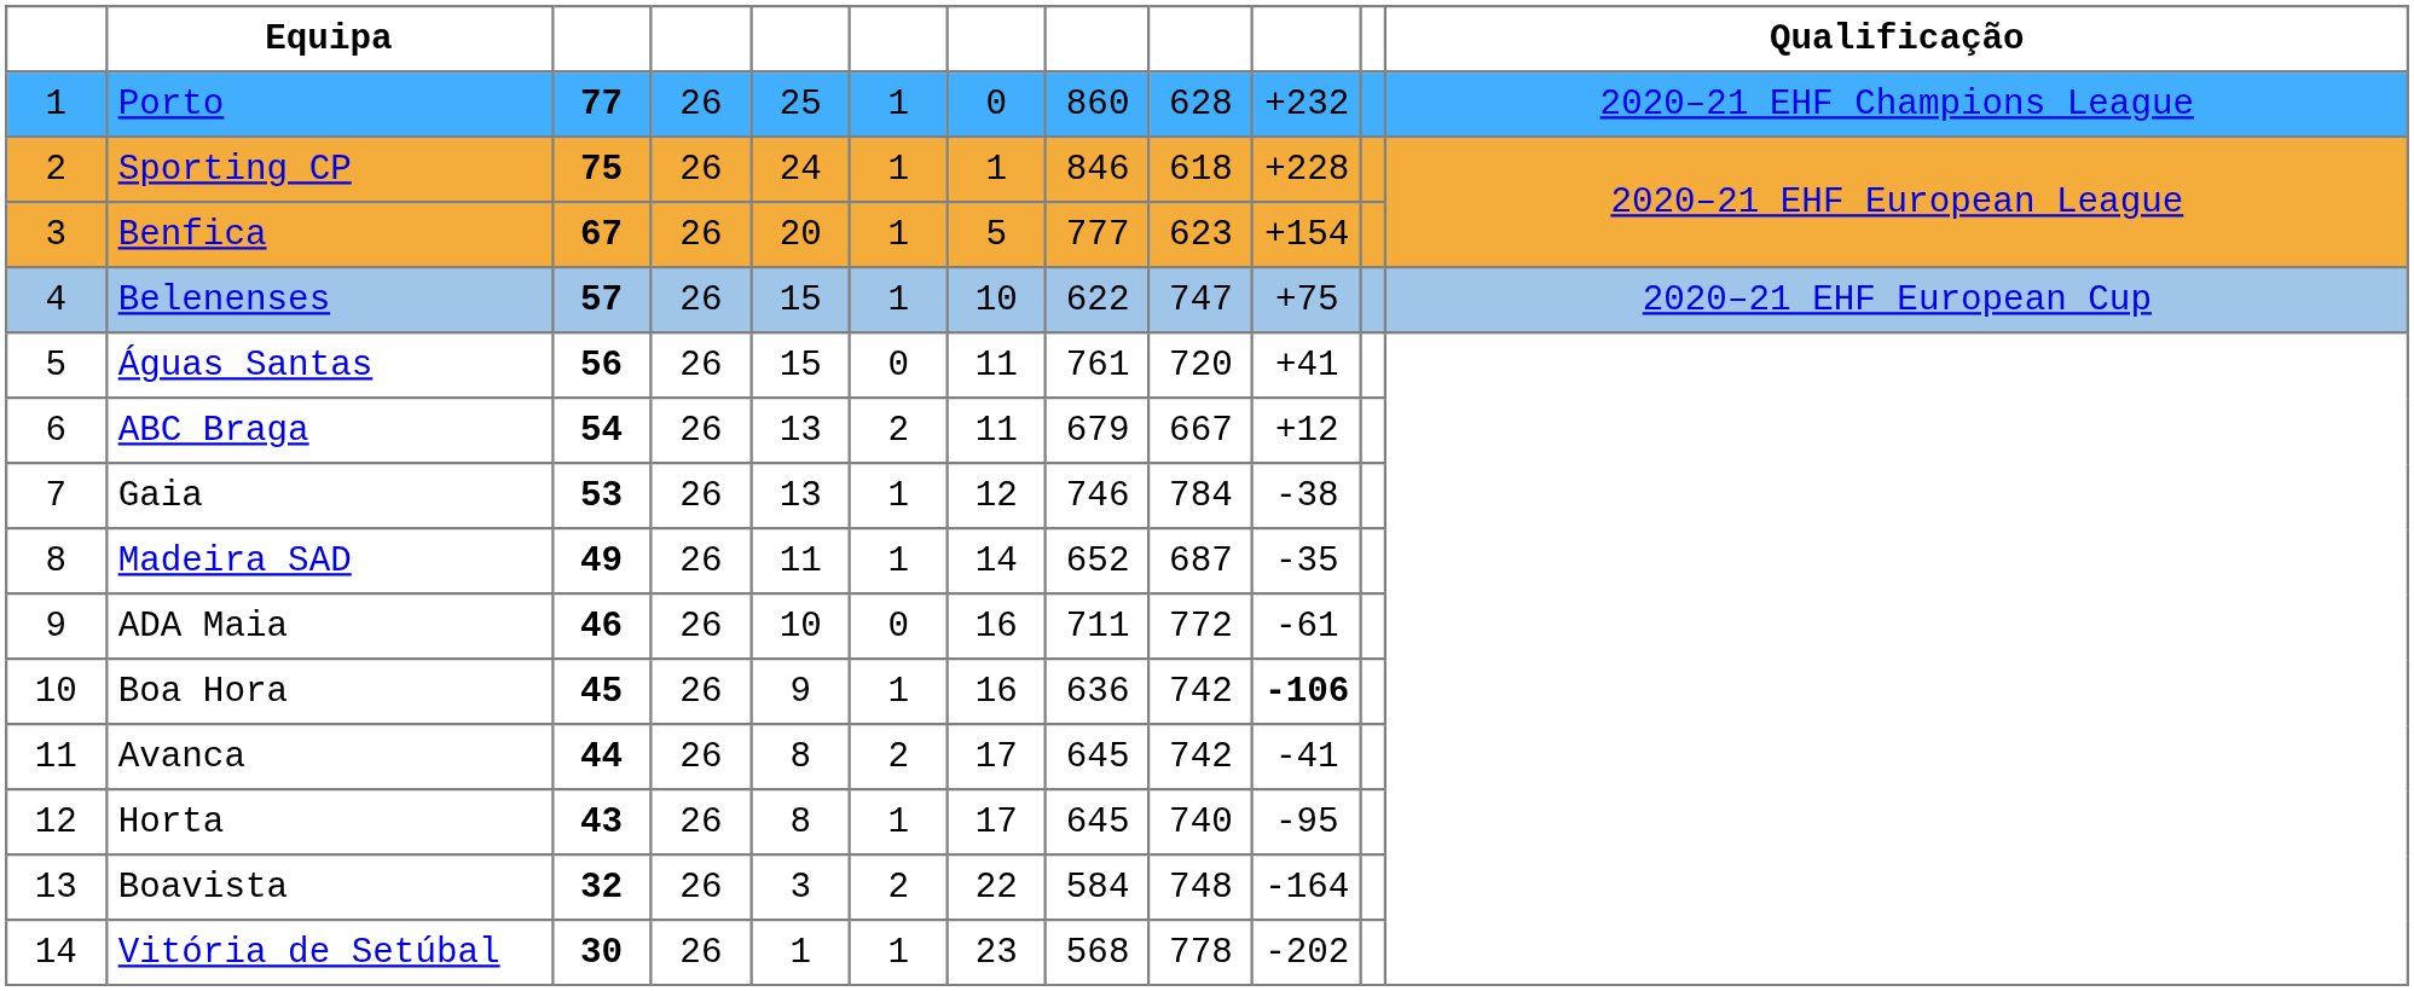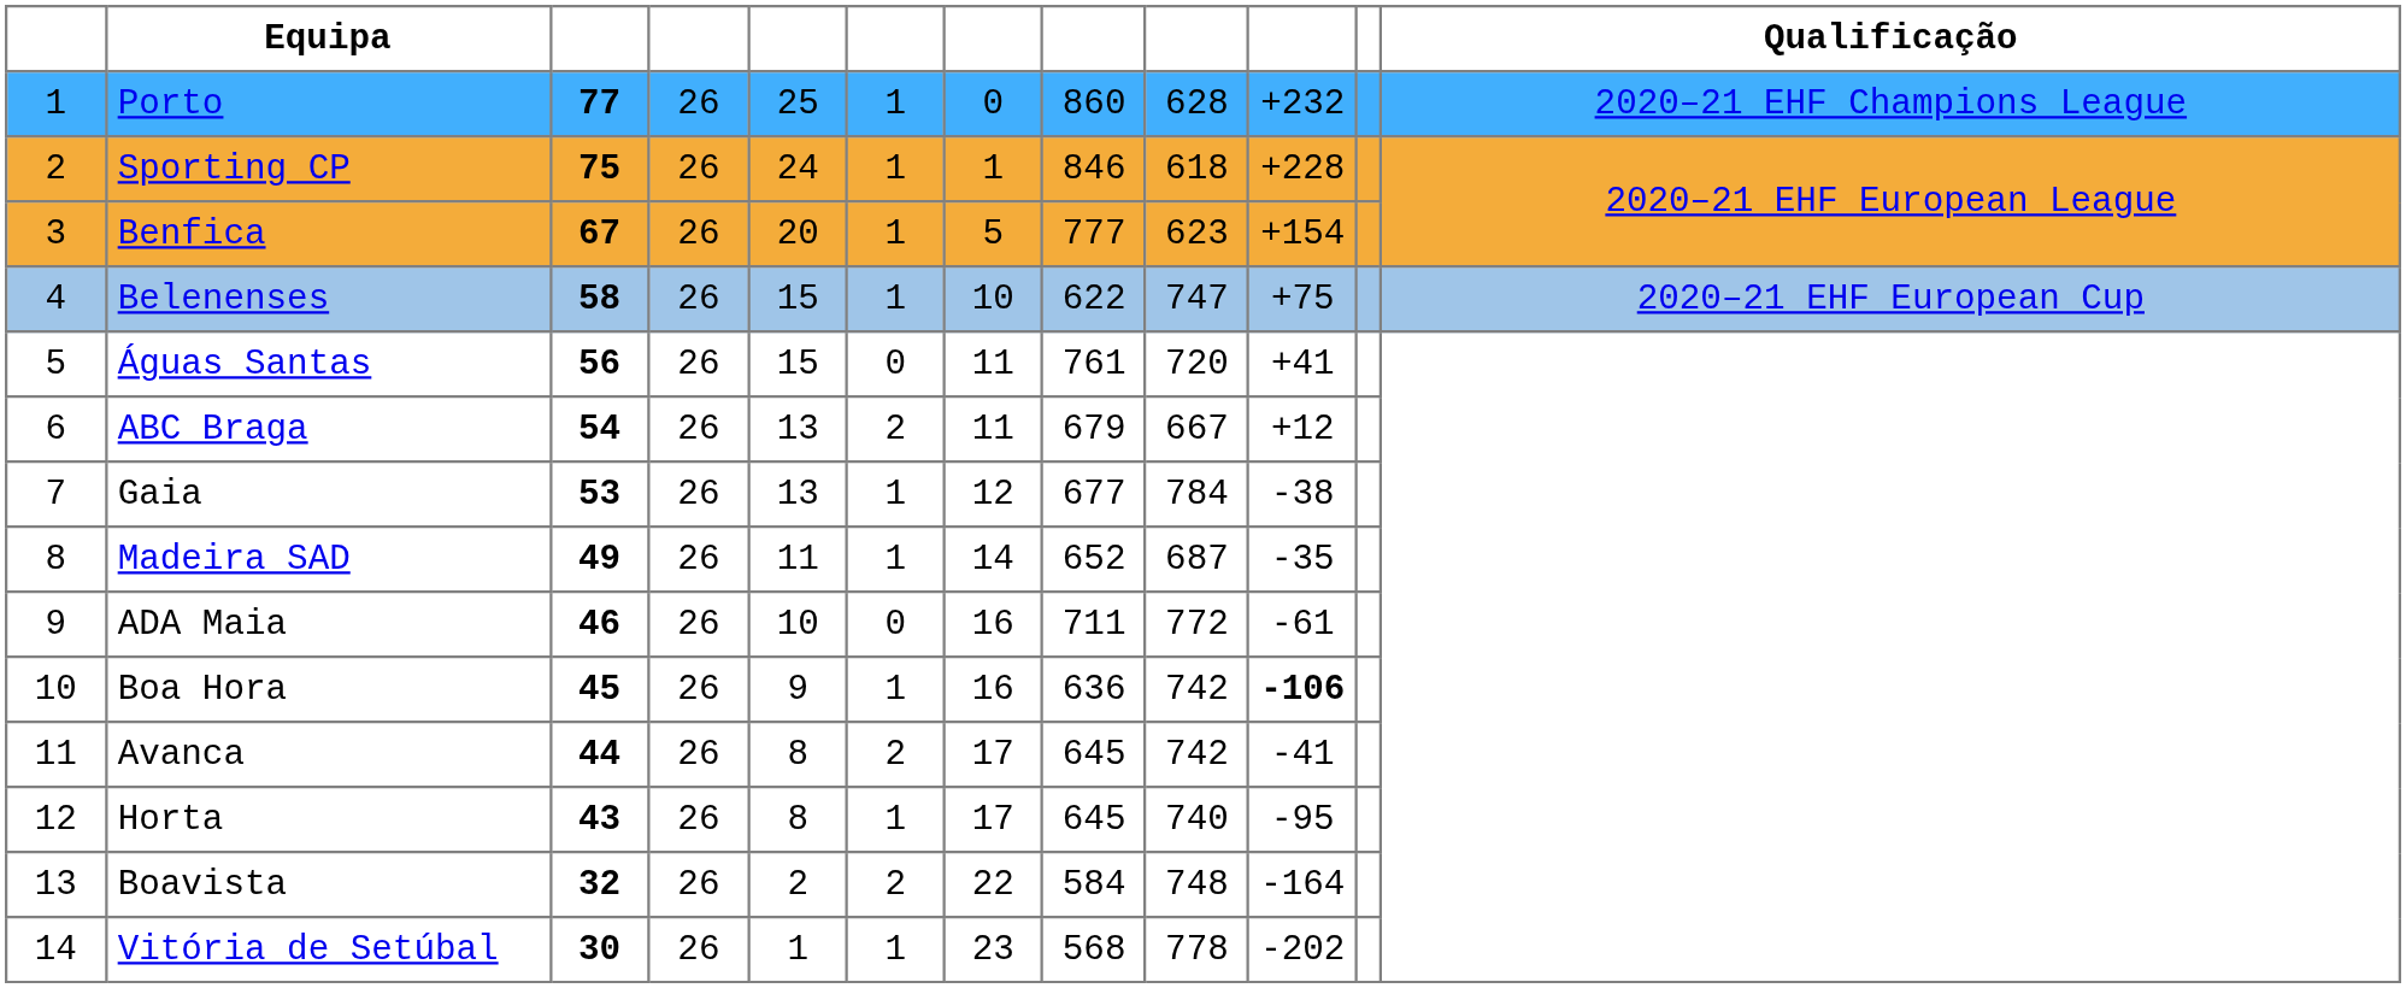Belenenses | column 3: 57 -> 58
Gaia | column 8: 746 -> 677
Boavista | column 5: 3 -> 2
